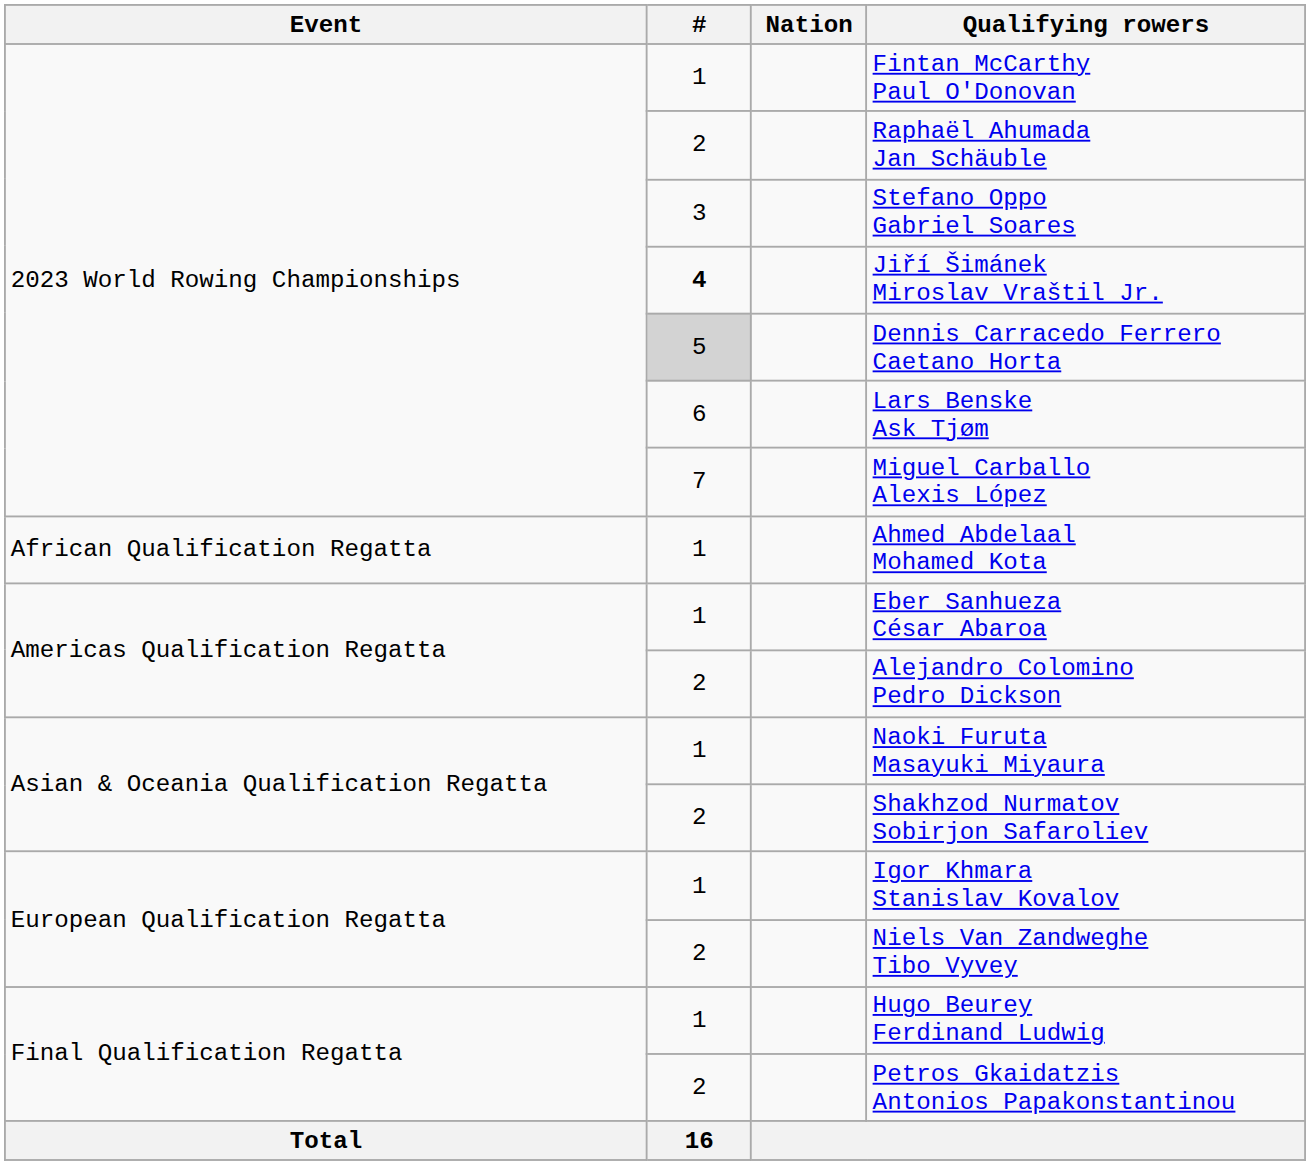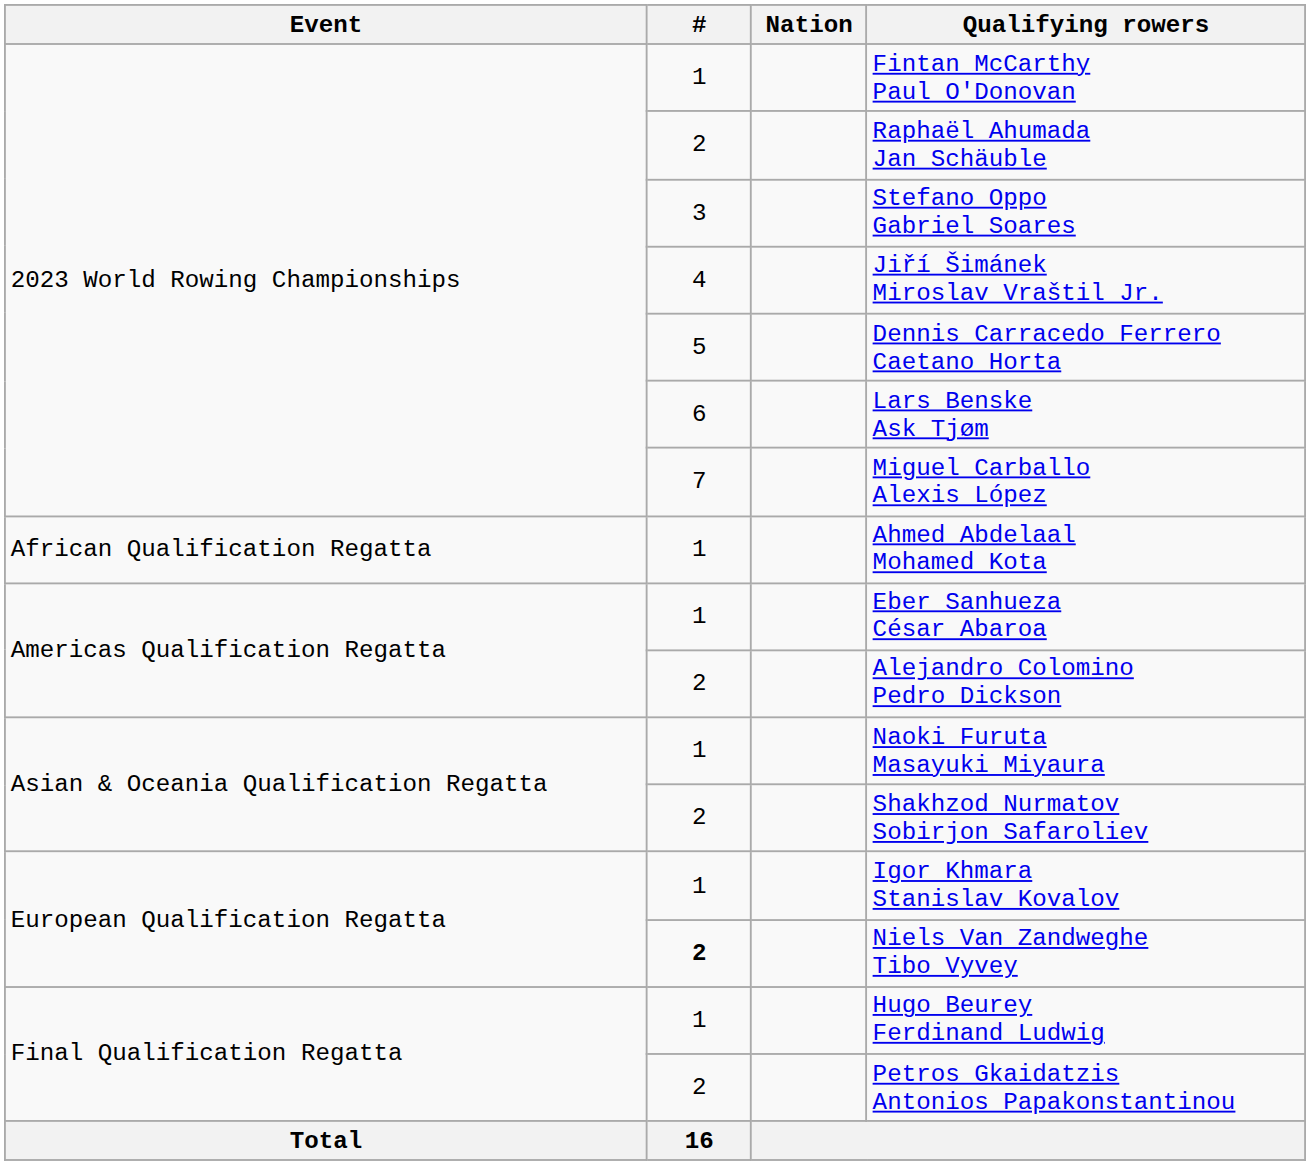Jiří Šimánek Miroslav Vraštil Jr. | #: bold -> normal
Dennis Carracedo Ferrero Caetano Horta | #: lightgrey background -> no background
Niels Van Zandweghe Tibo Vyvey | #: normal -> bold
